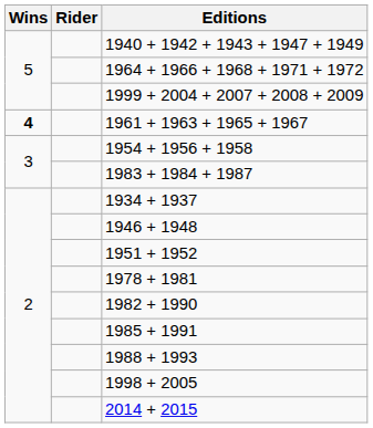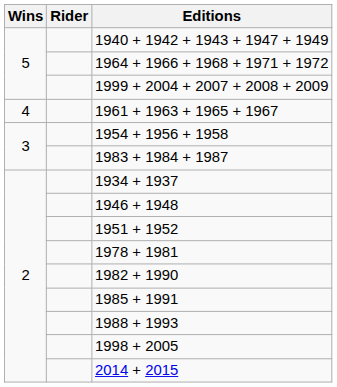1961 + 1963 + 1965 + 1967 | Wins: bold -> normal
